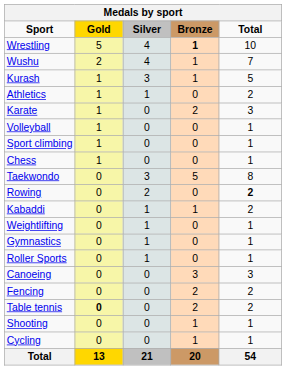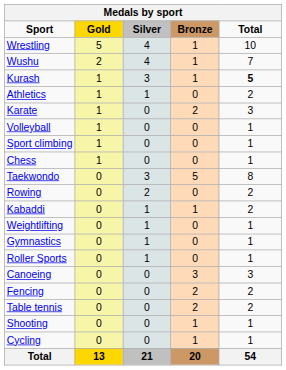Wrestling | Bronze: bold -> normal
Kurash | Total: normal -> bold
Rowing | Total: bold -> normal
Table tennis | Gold: bold -> normal
